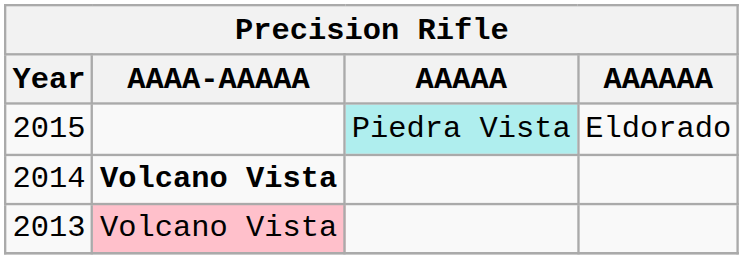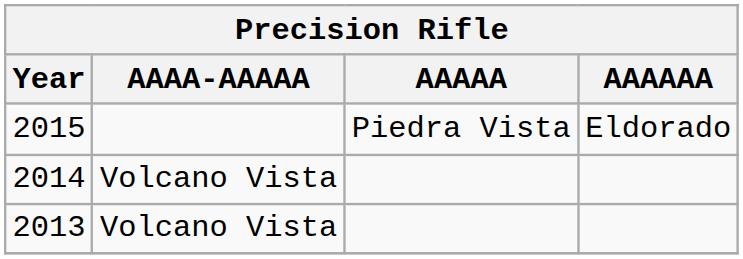2015 | AAAAA: paleturquoise background -> no background
2014 | AAAA-AAAAA: bold -> normal
2013 | AAAA-AAAAA: pink background -> no background
